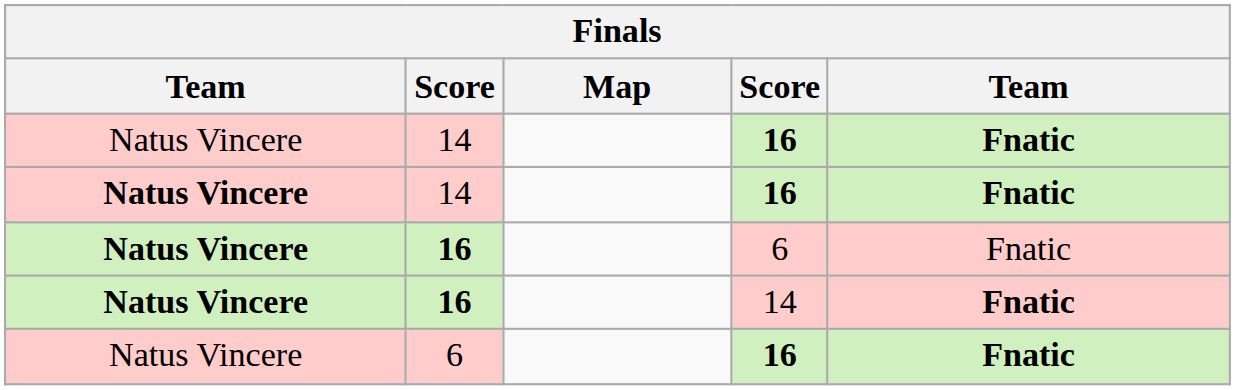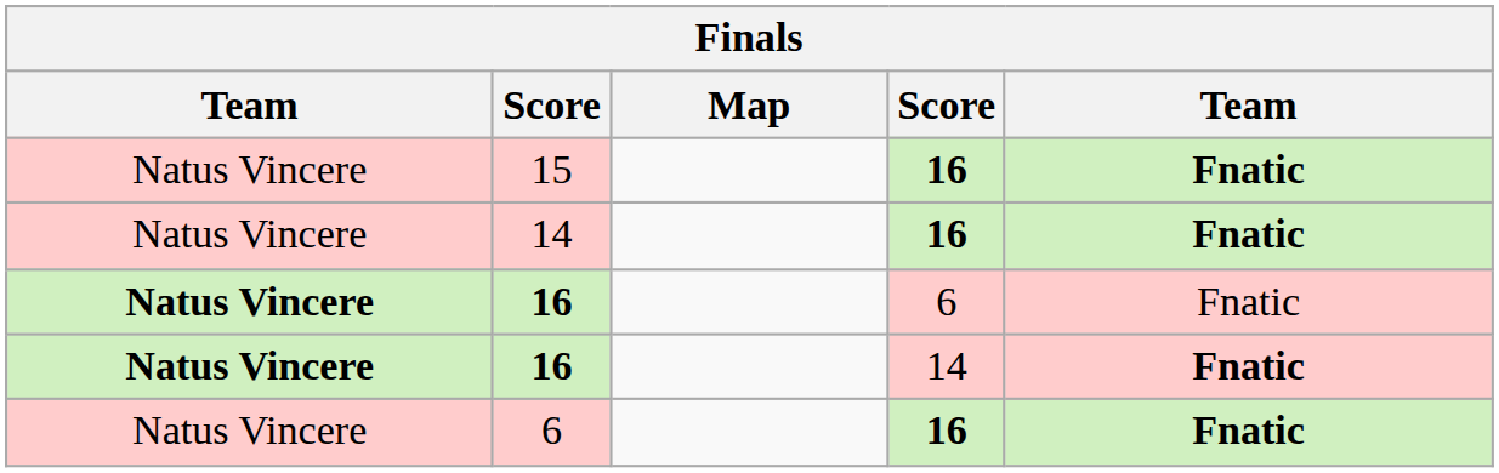row 3 | column 2: 14 -> 15
row 4 | column 1: bold -> normal
